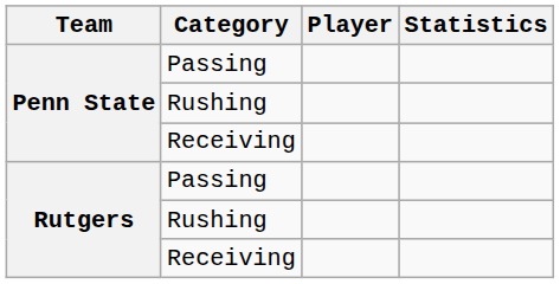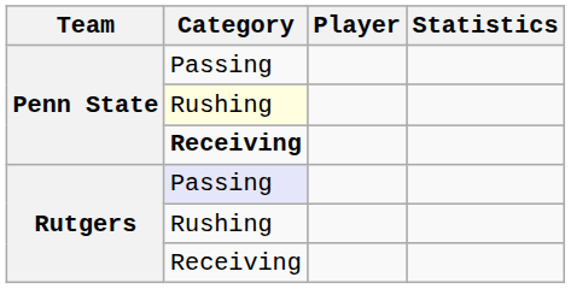Penn State / Rushing | Category: no background -> lightyellow background
Penn State / Receiving | Category: normal -> bold
Rutgers / Passing | Category: no background -> lavender background
